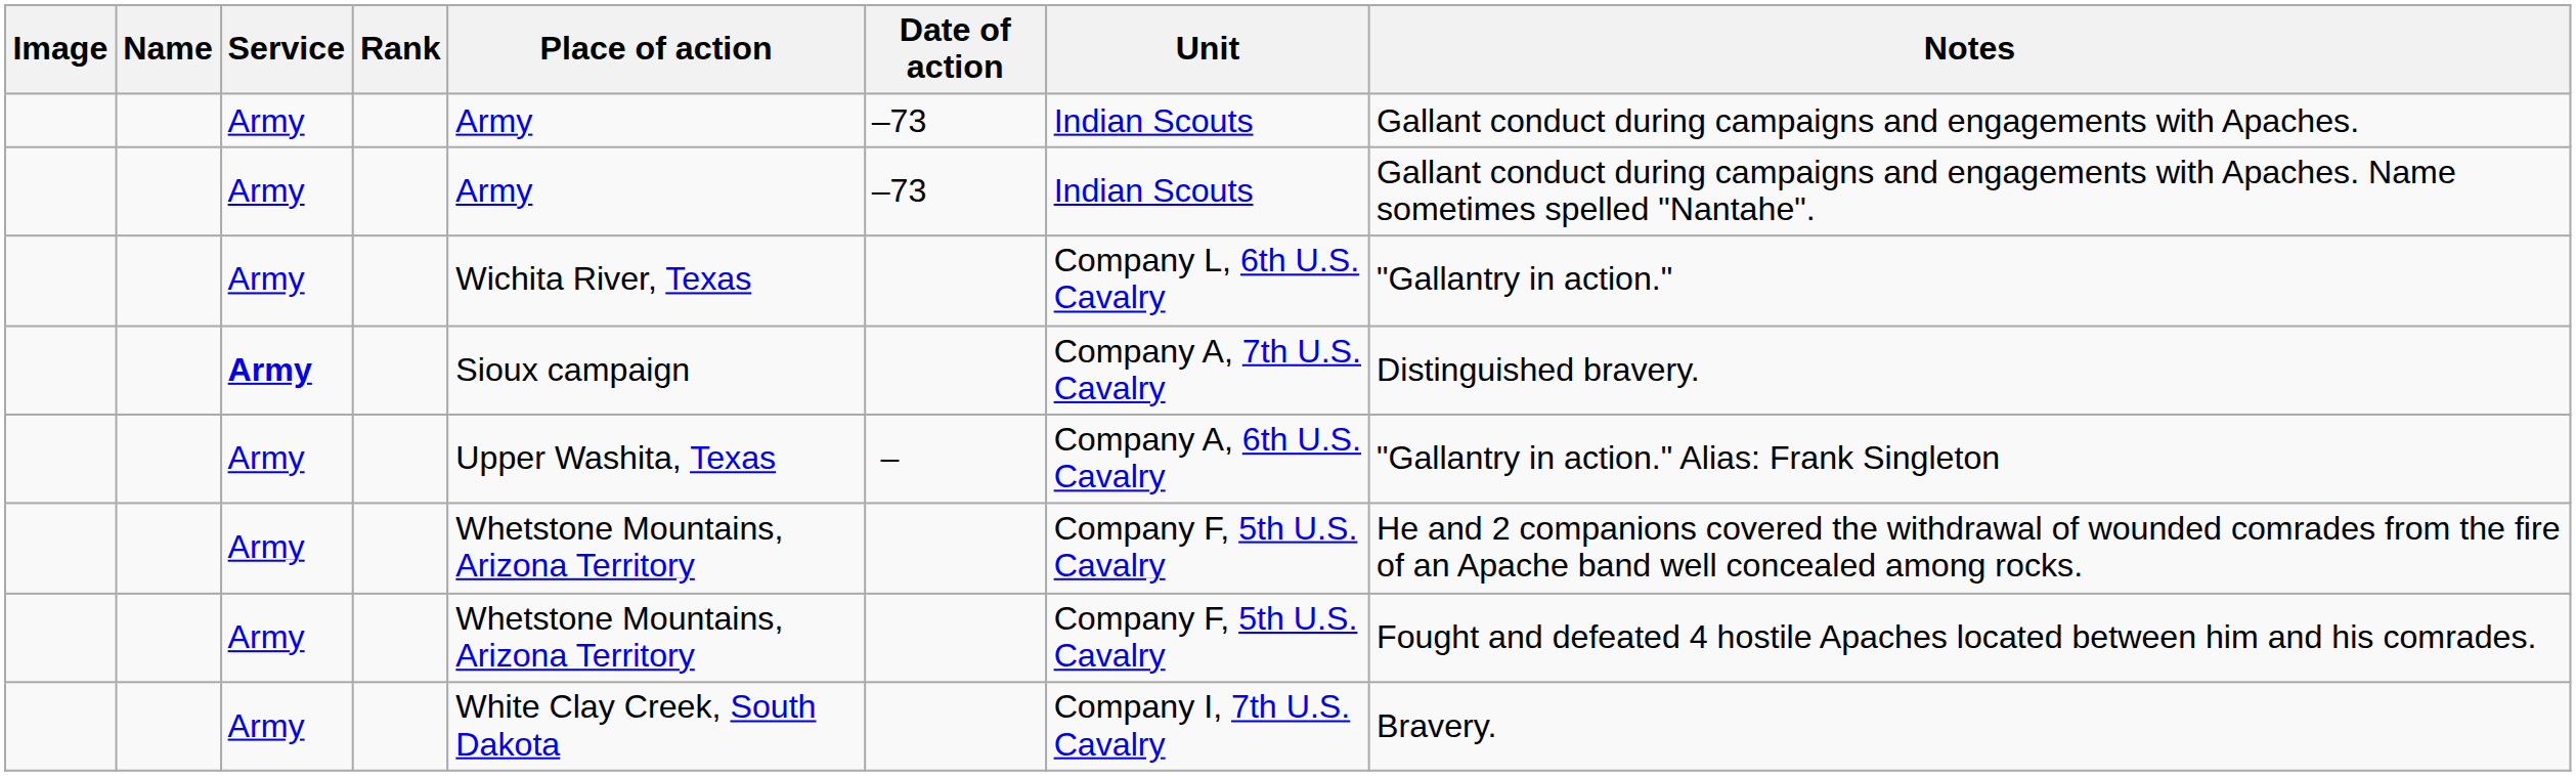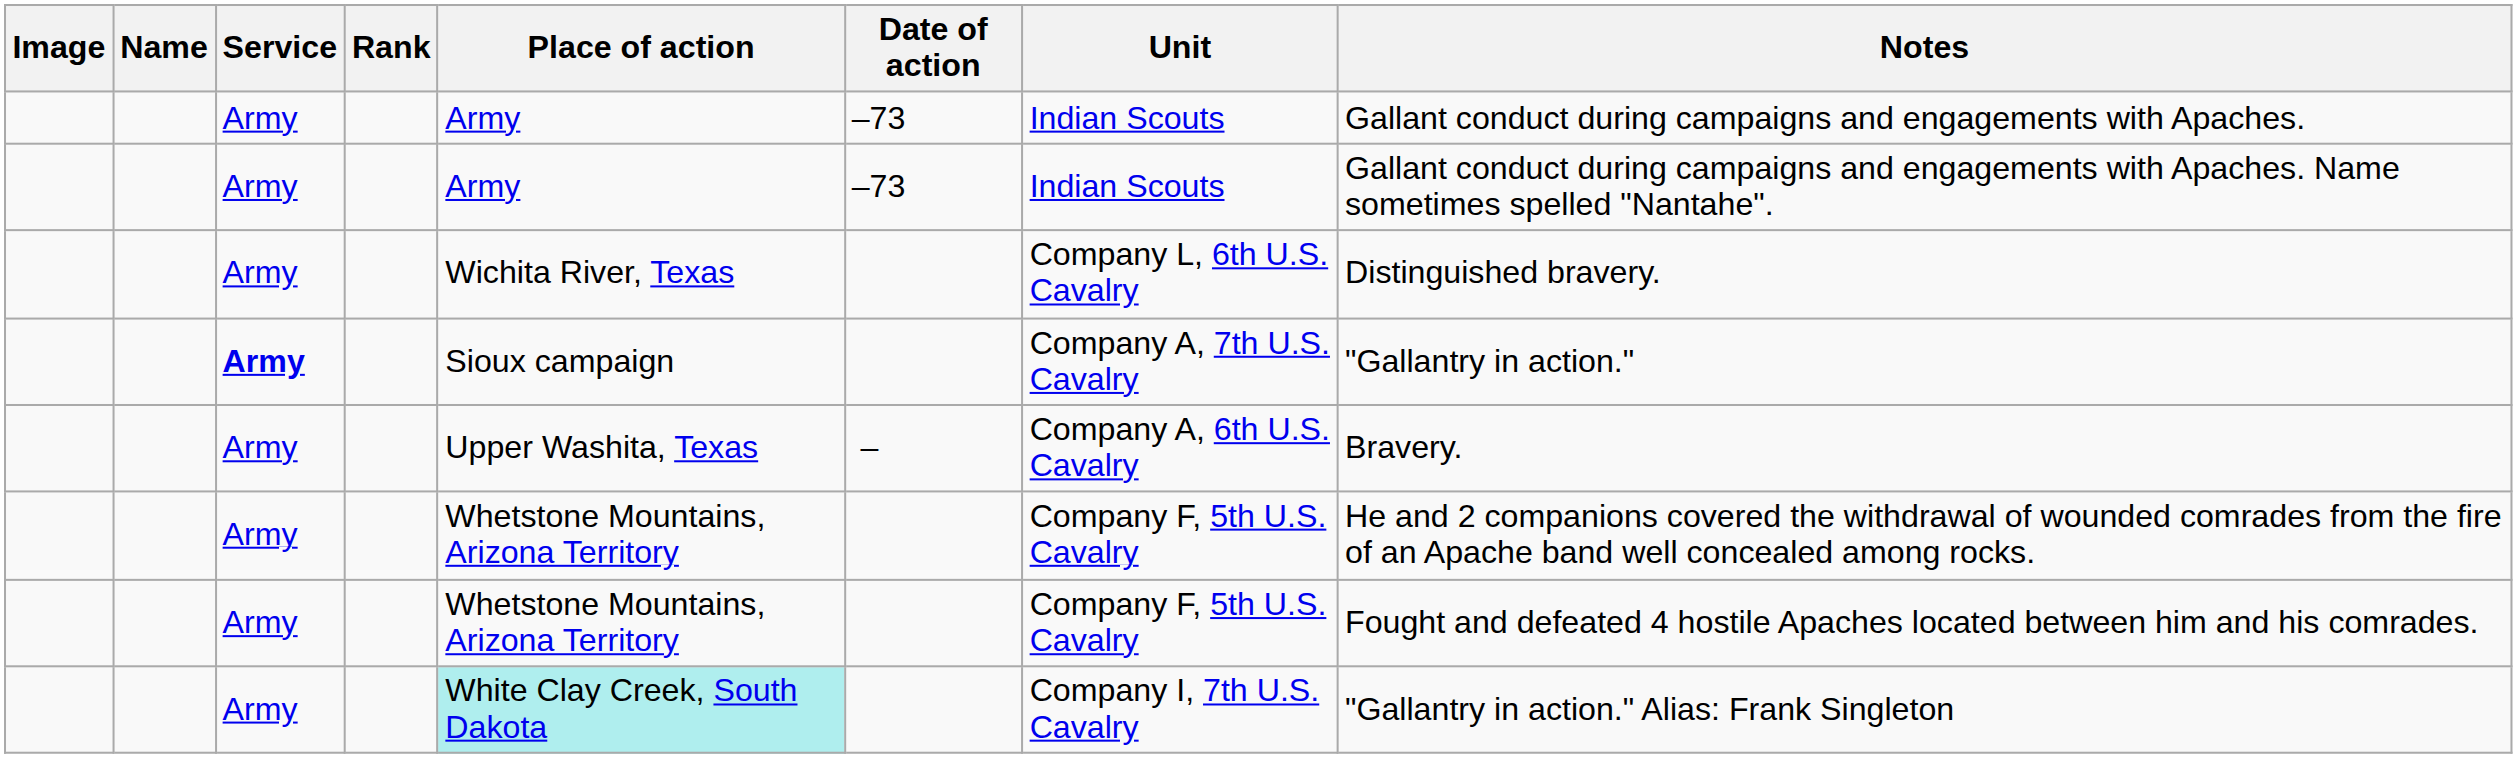row 4 | Notes: "Gallantry in action." -> Distinguished bravery.
row 5 | Notes: Distinguished bravery. -> "Gallantry in action."
row 6 | Notes: "Gallantry in action." Alias: Frank Singleton -> Bravery.
row 9 | Place of action: no background -> paleturquoise background
row 9 | Notes: Bravery. -> "Gallantry in action." Alias: Frank Singleton
